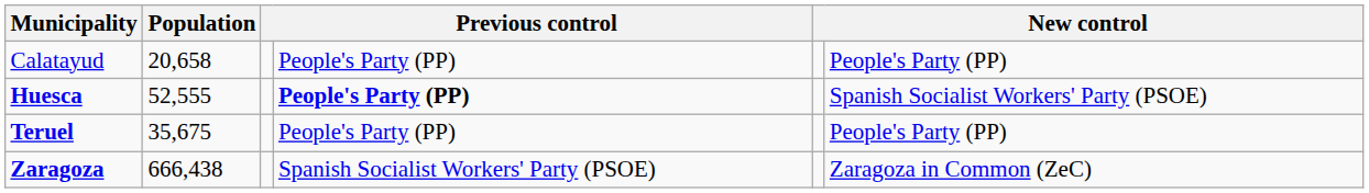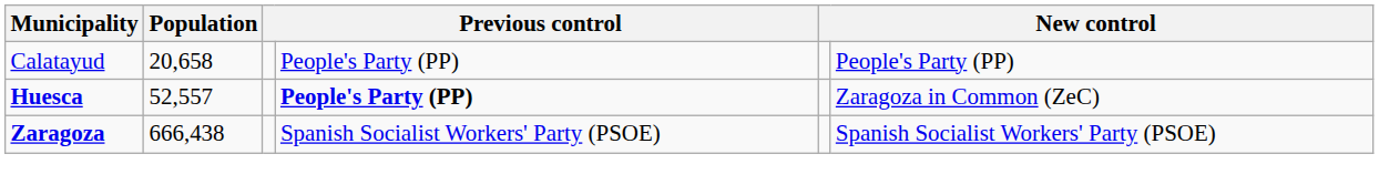Huesca | Population: 52,555 -> 52,557
Huesca | column 6: Spanish Socialist Workers' Party (PSOE) -> Zaragoza in Common (ZeC)
- row: Teruel | 35,675 | People's Party (PP) | People's Party (PP)
Zaragoza | column 6: Zaragoza in Common (ZeC) -> Spanish Socialist Workers' Party (PSOE)
